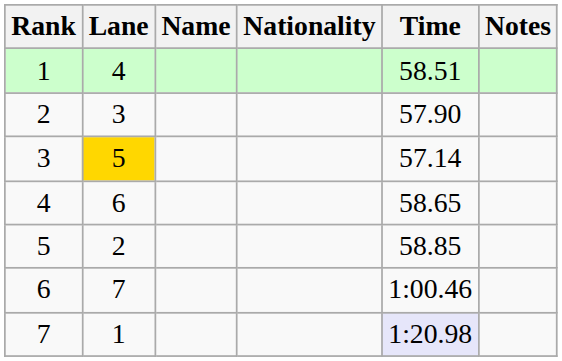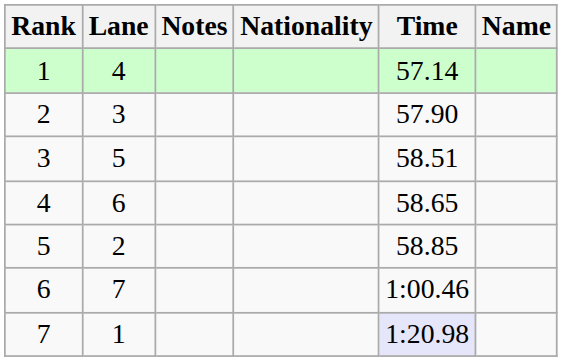columns swapped: Name <-> Notes
row 2 | Time: 58.51 -> 57.14
row 4 | Lane: gold background -> no background
row 4 | Time: 57.14 -> 58.51
